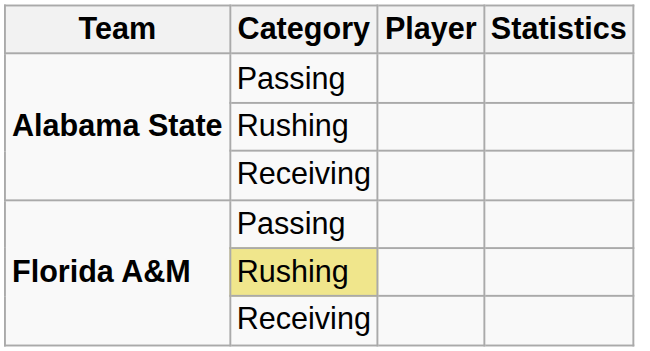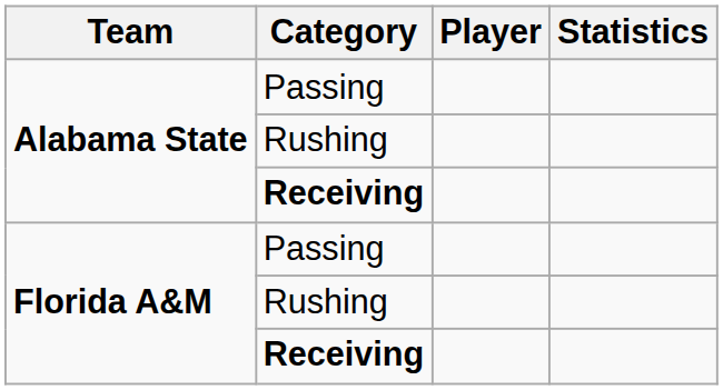Alabama State / Receiving | Category: normal -> bold
Florida A&M / Rushing | Category: khaki background -> no background
Florida A&M / Receiving | Category: normal -> bold
